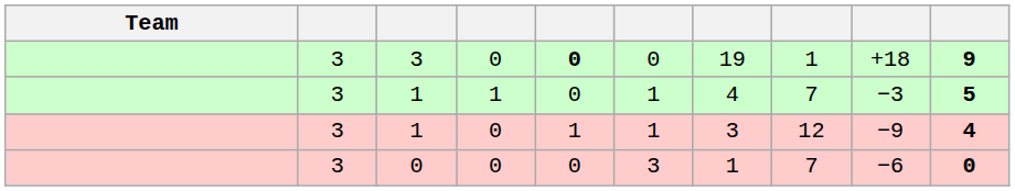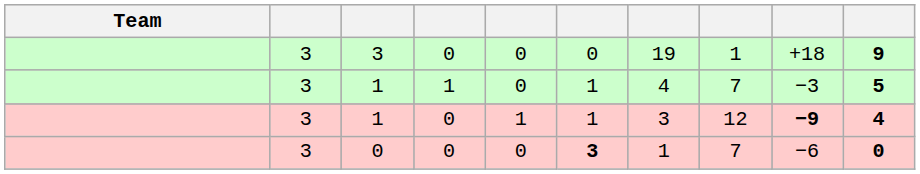row 2 | column 5: bold -> normal
row 4 | column 9: normal -> bold
row 5 | column 6: normal -> bold
